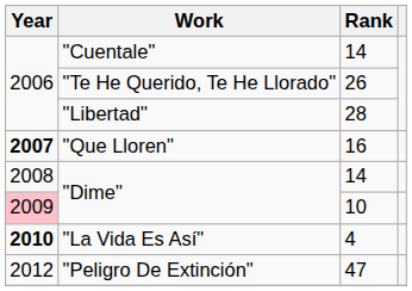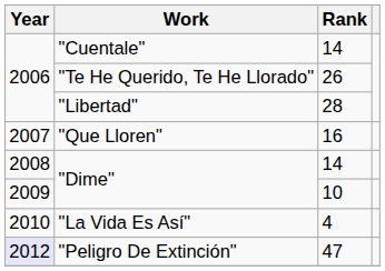"Que Lloren" | Year: bold -> normal
"Dime" / 10 | Year: pink background -> no background
"La Vida Es Así" | Year: bold -> normal
"Peligro De Extinción" | Year: no background -> lavender background
